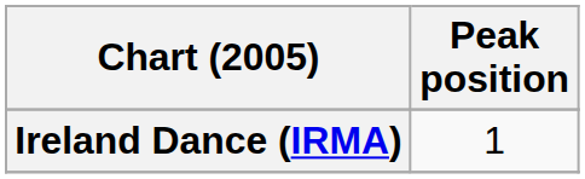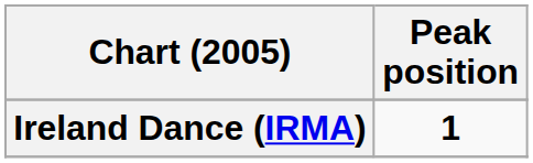Ireland Dance (IRMA) | Peak position: normal -> bold
